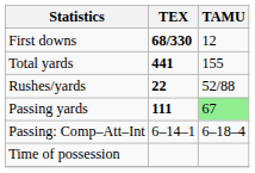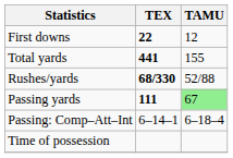First downs | TEX: 68/330 -> 22
Rushes/yards | TEX: 22 -> 68/330
